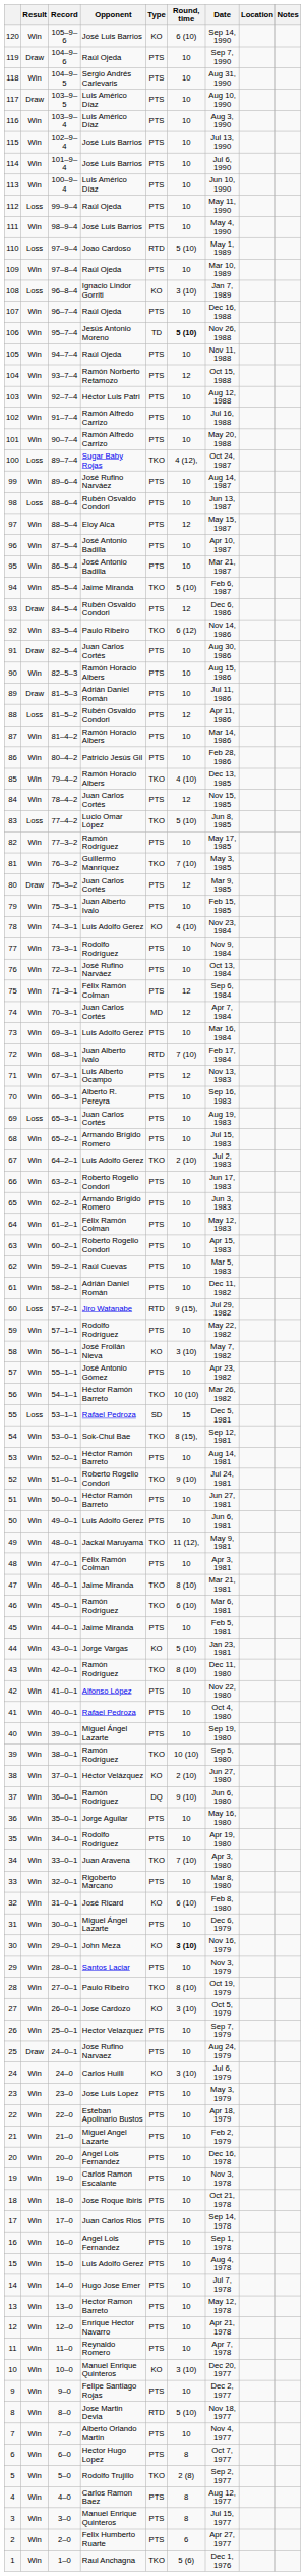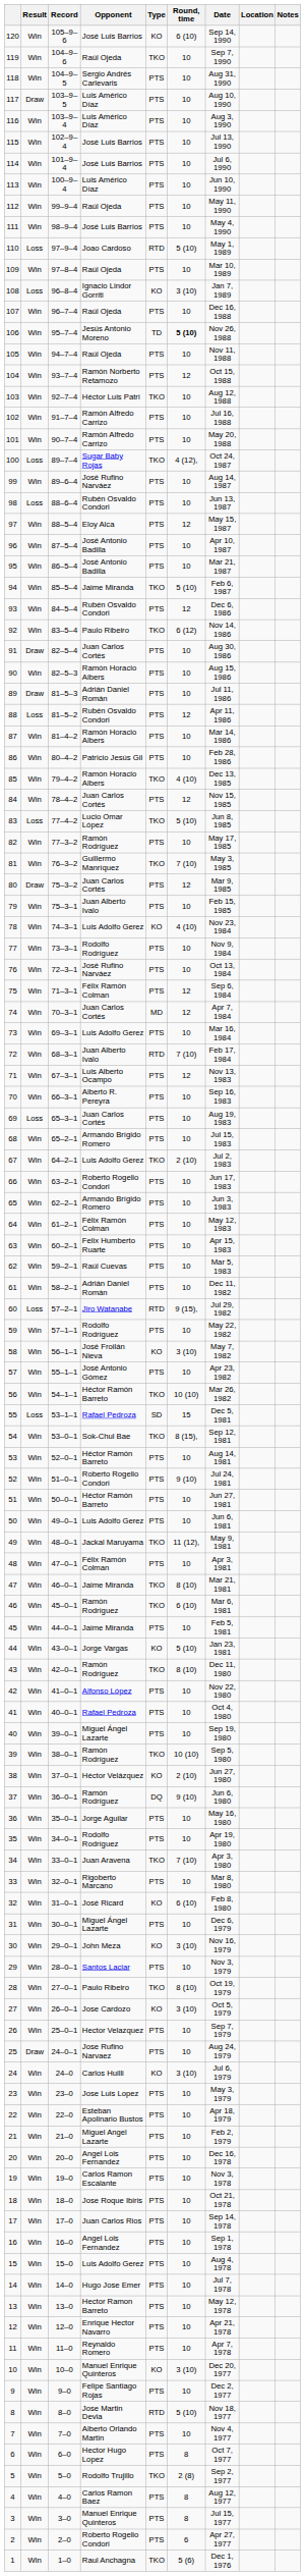119 | Result: Draw -> Win
119 | Type: PTS -> TKO
112 | Result: Loss -> Win
103 | Type: PTS -> TKO
93 | Result: Draw -> Win
63 | Opponent: Roberto Rogelio Condori -> Felix Humberto Ruarte
52 | Type: TKO -> PTS
30 | Round, time: bold -> normal
2 | Opponent: Felix Humberto Ruarte -> Roberto Rogelio Condori
